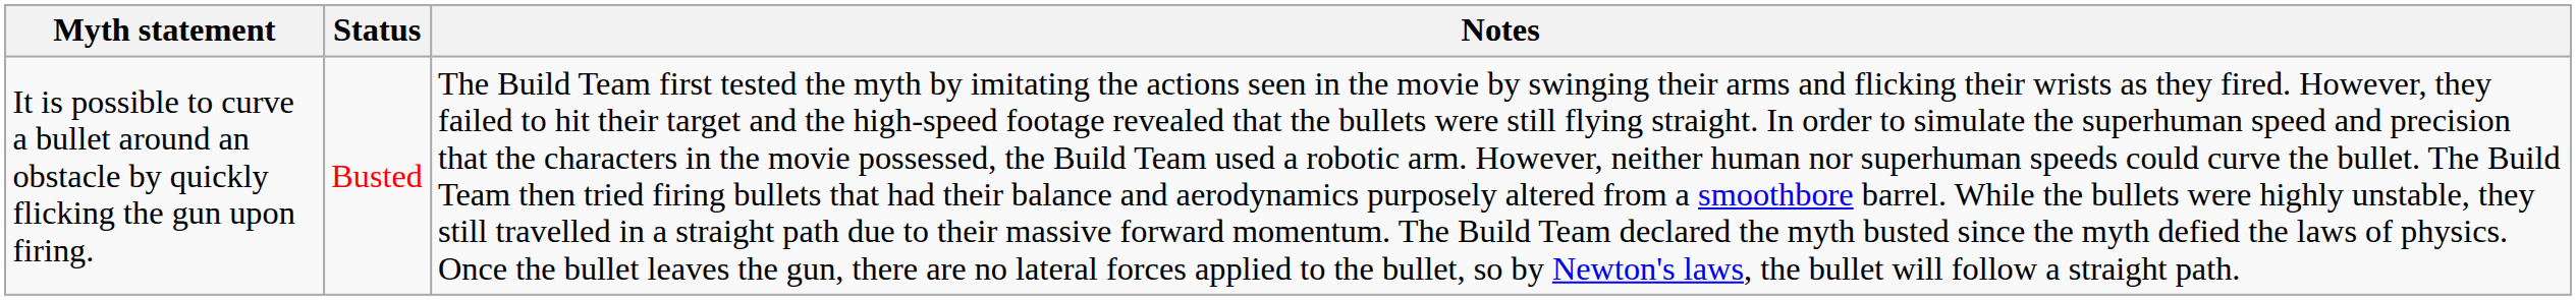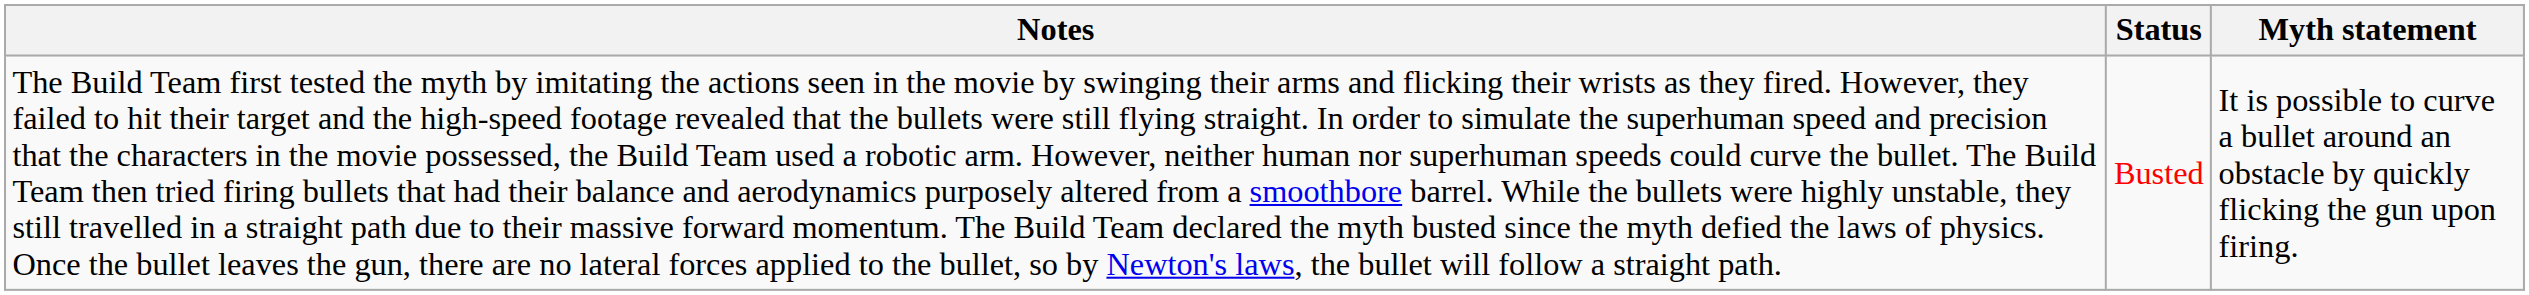columns swapped: Myth statement <-> Notes
